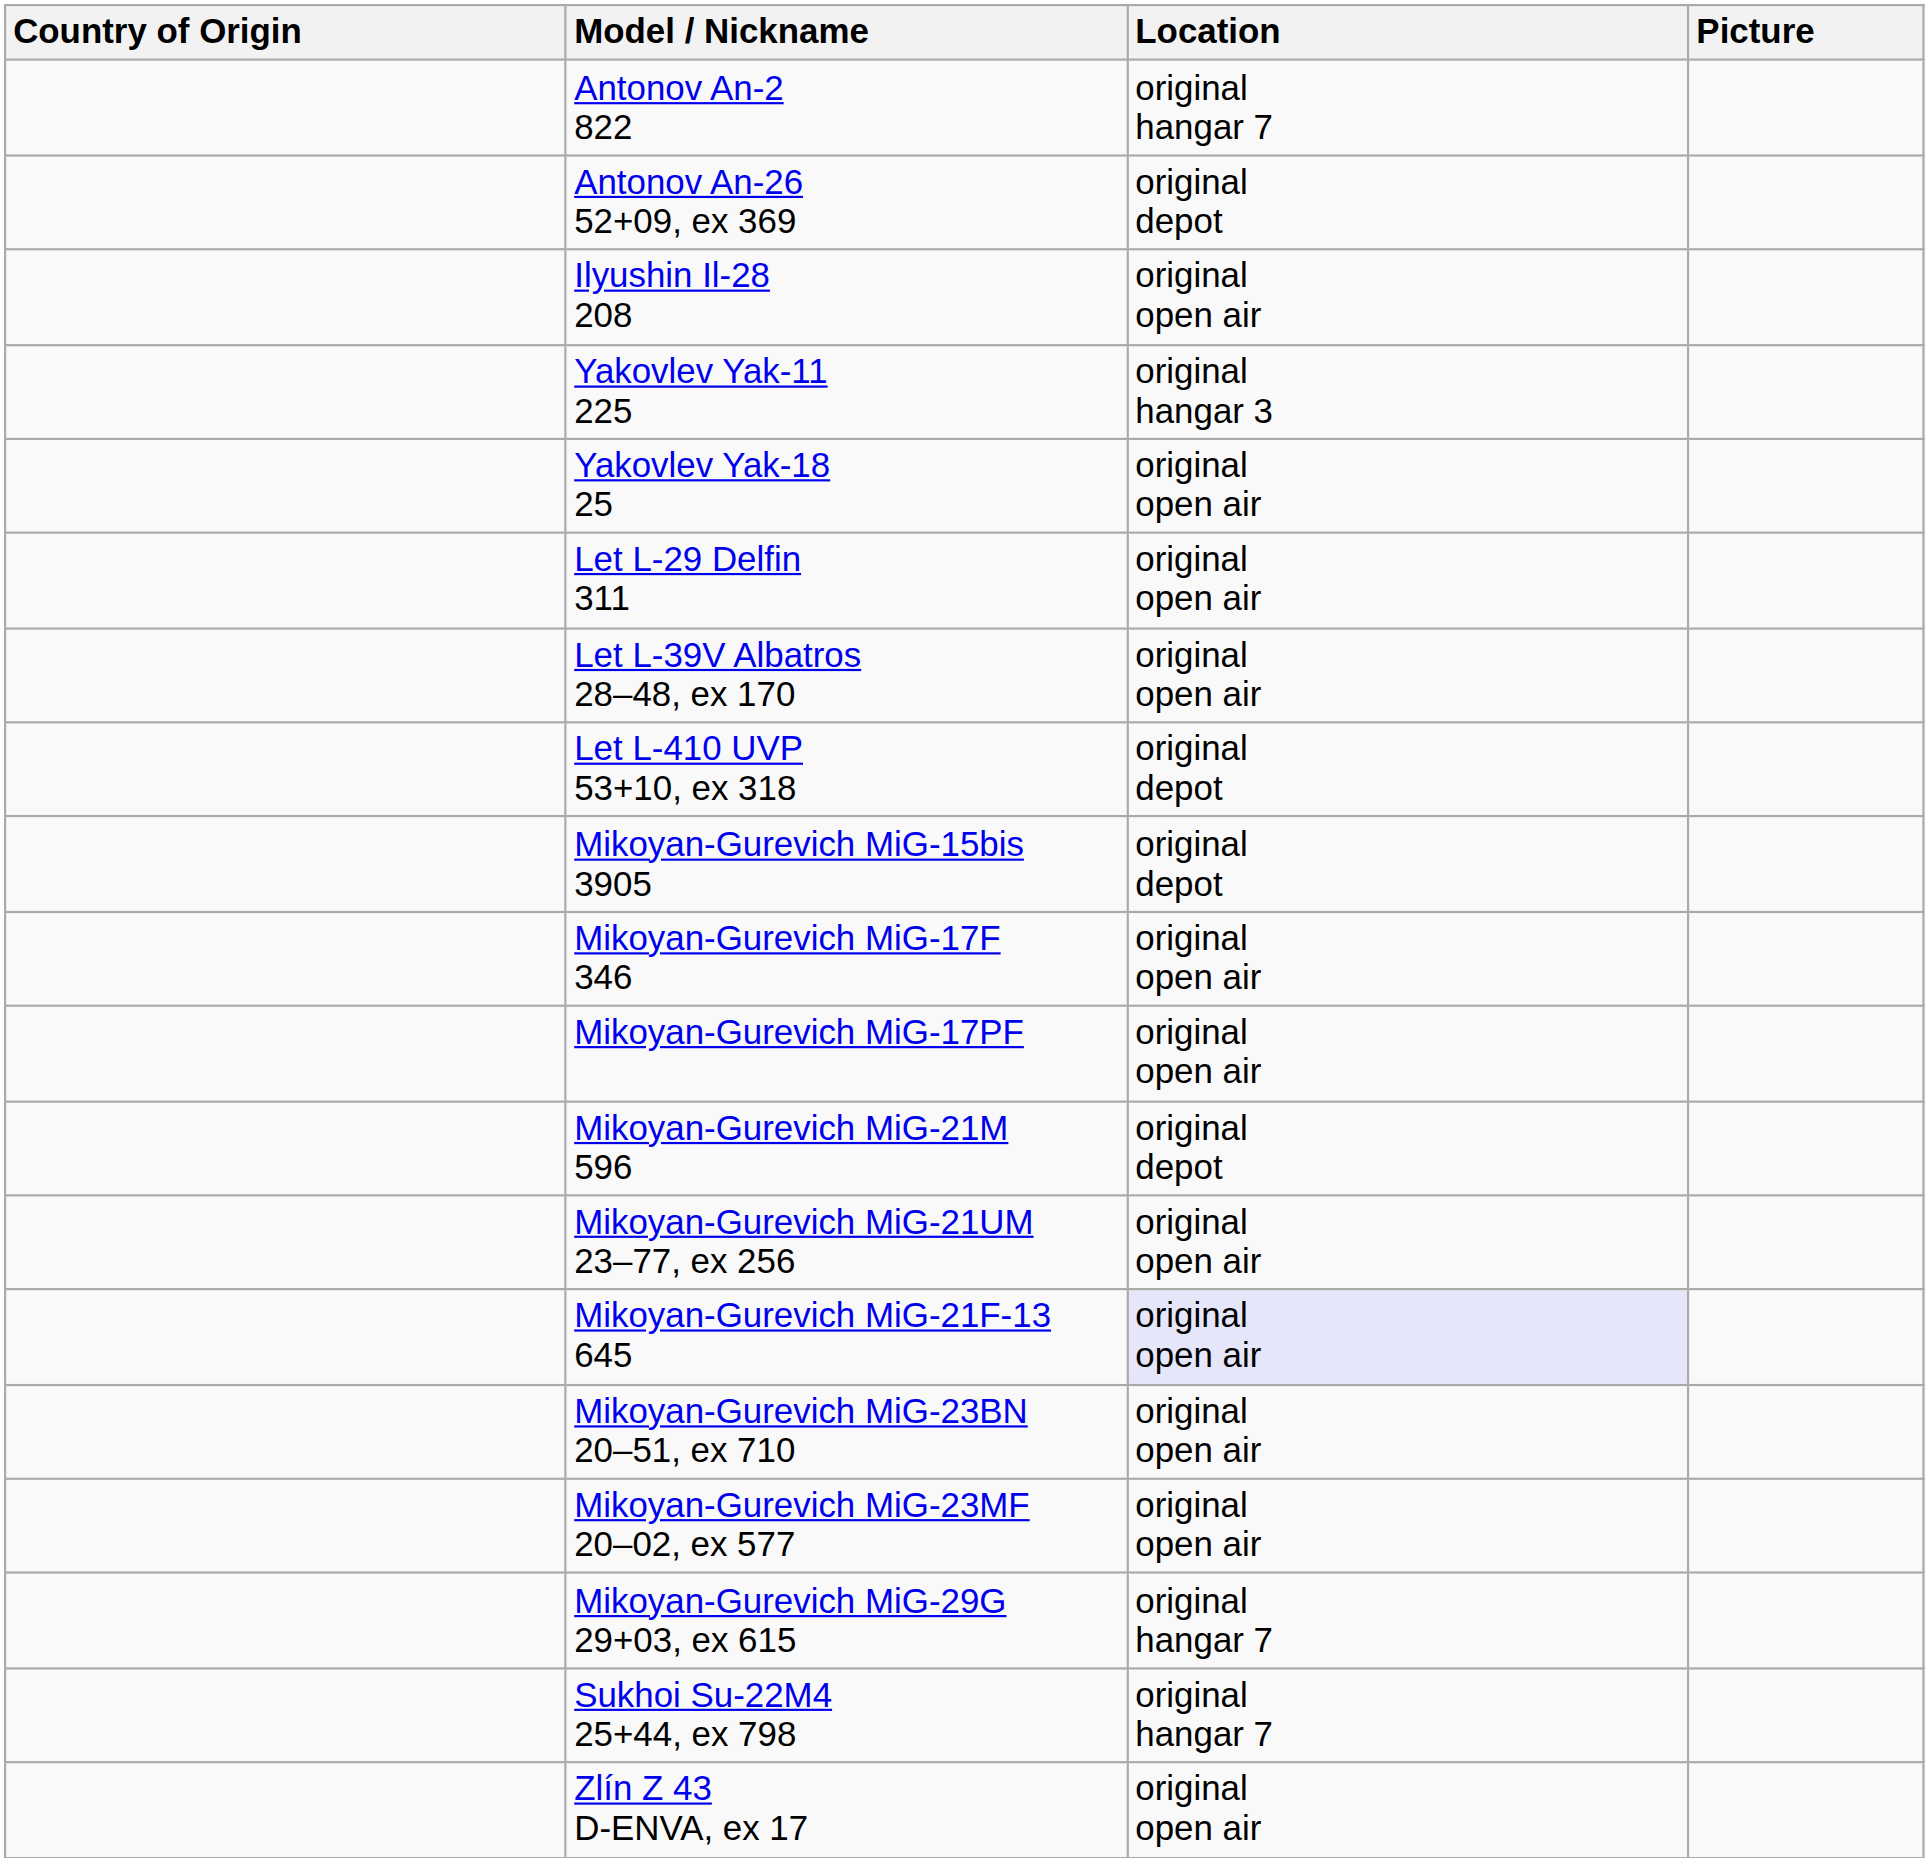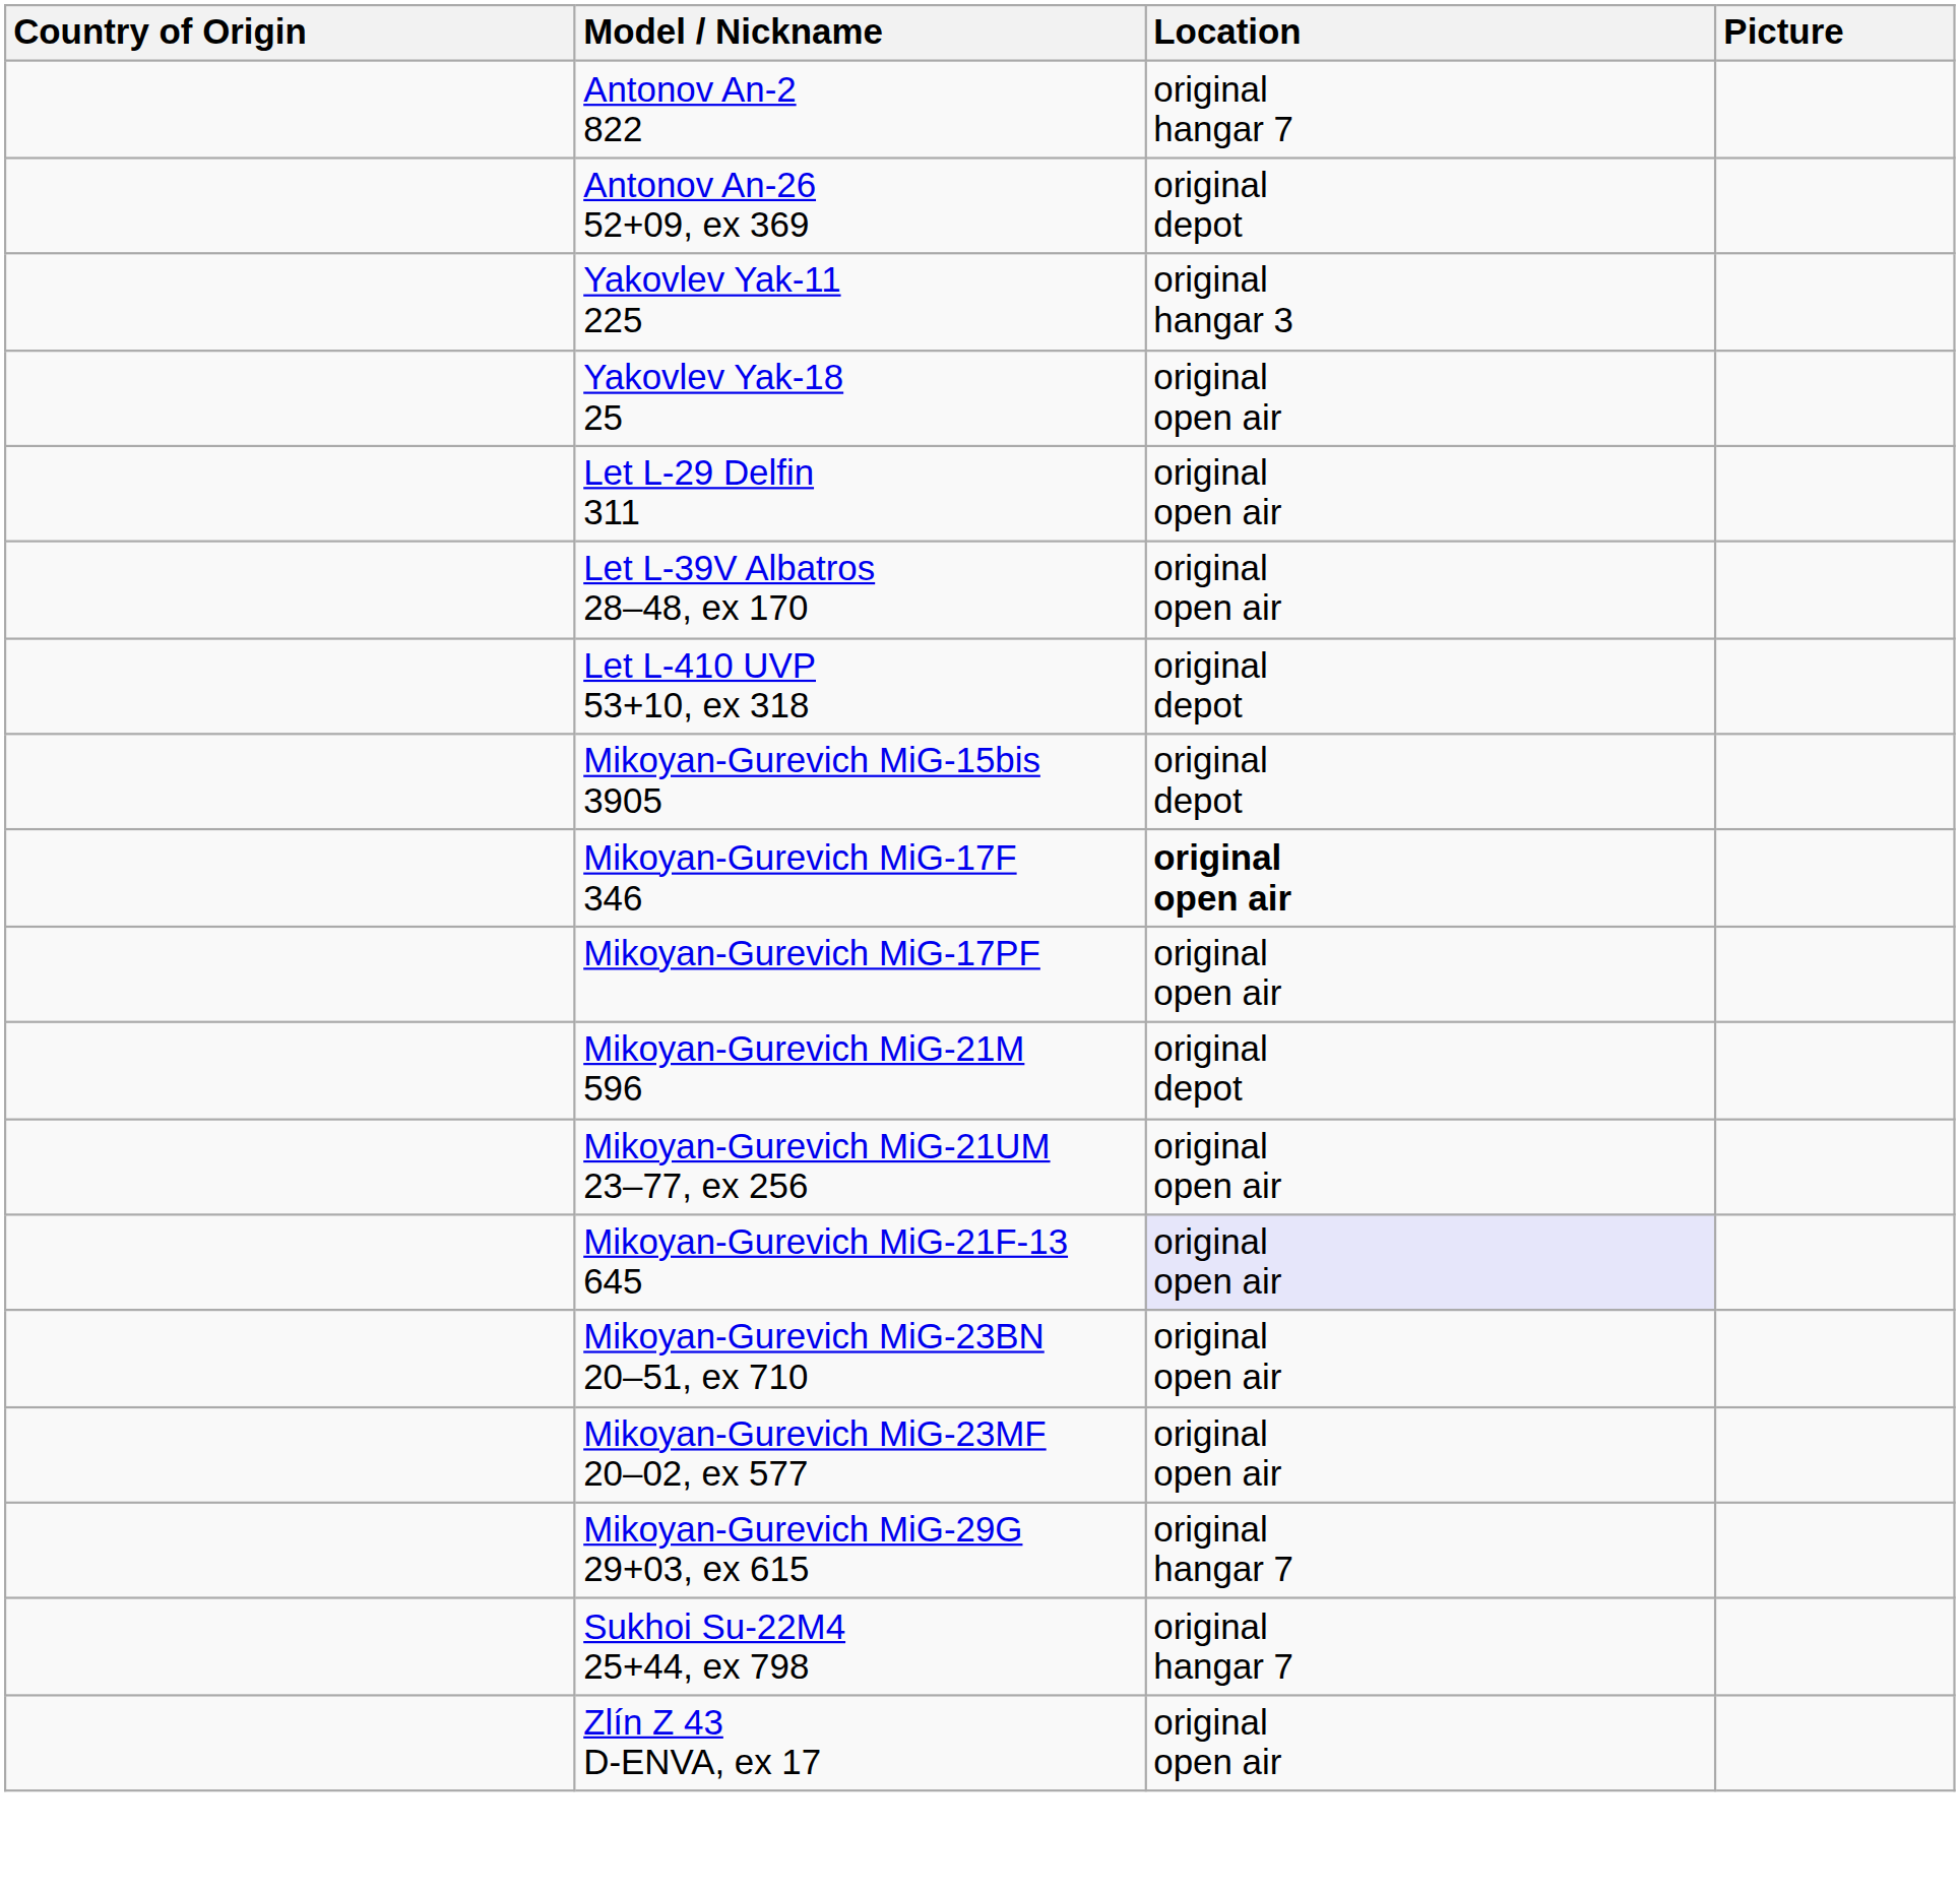- row: Ilyushin Il-28 208 | original open air
Mikoyan-Gurevich MiG-17F 346 | Location: normal -> bold
